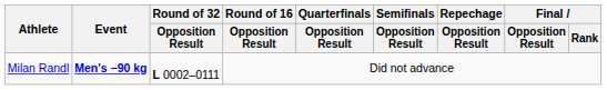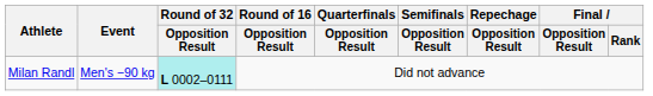Milan Randl | Event: bold -> normal
Milan Randl | Round of 32 / Opposition Result: no background -> paleturquoise background
